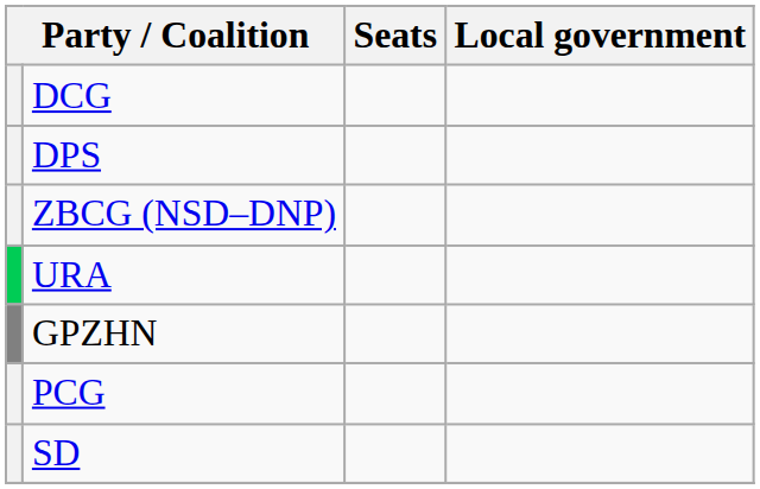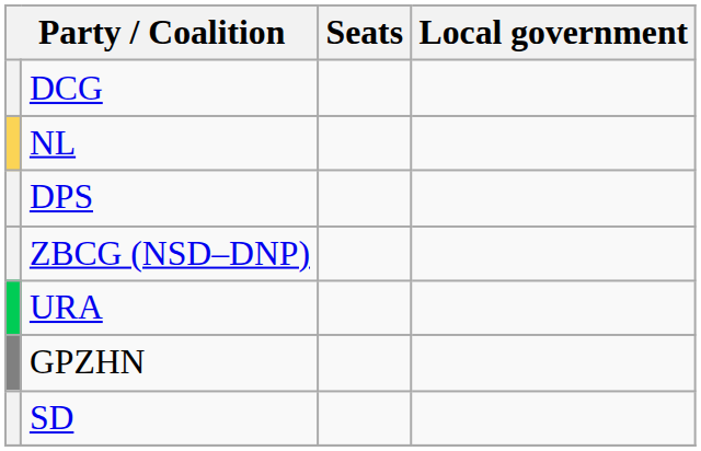+ row: NL
- row: PCG
